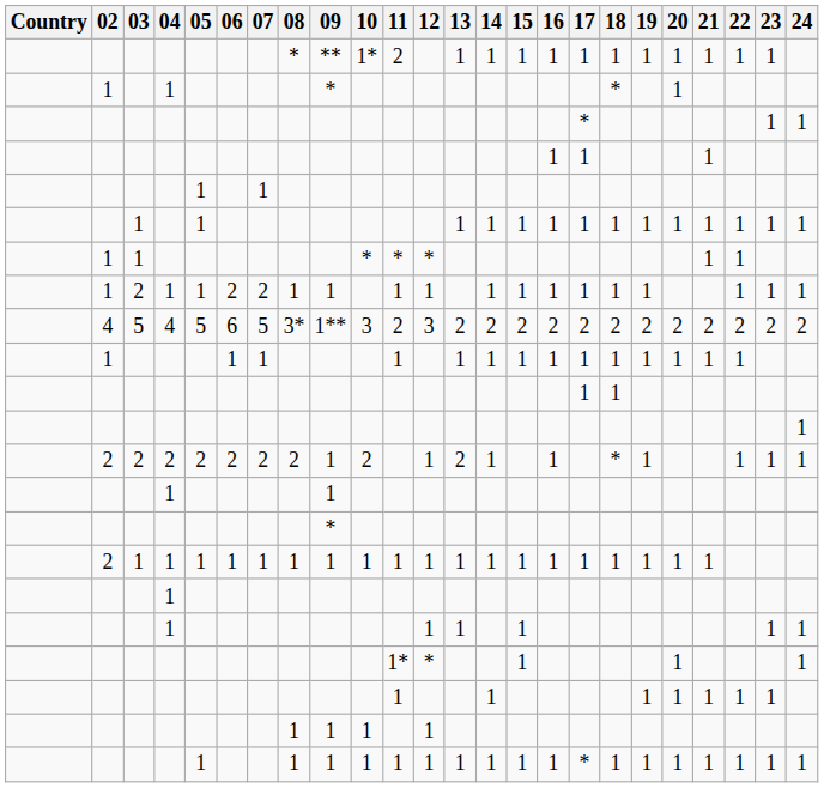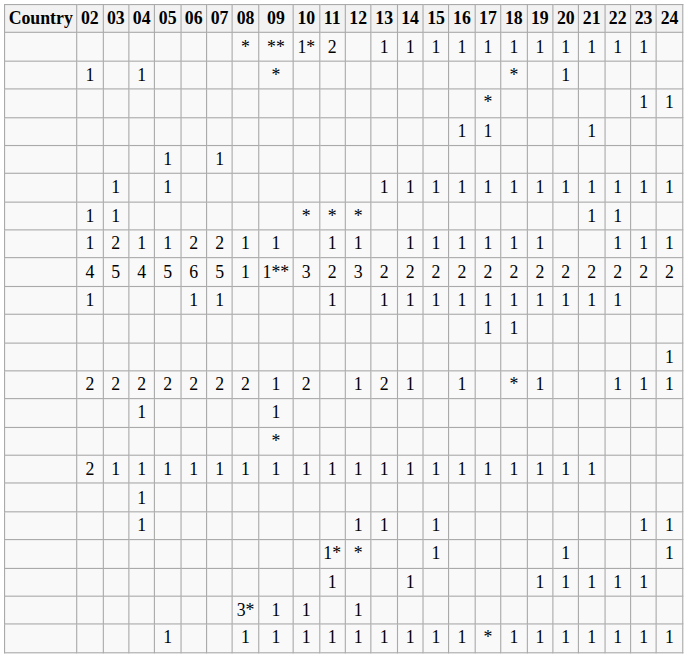row 10 | 08: 3* -> 1
row 22 | 08: 1 -> 3*
